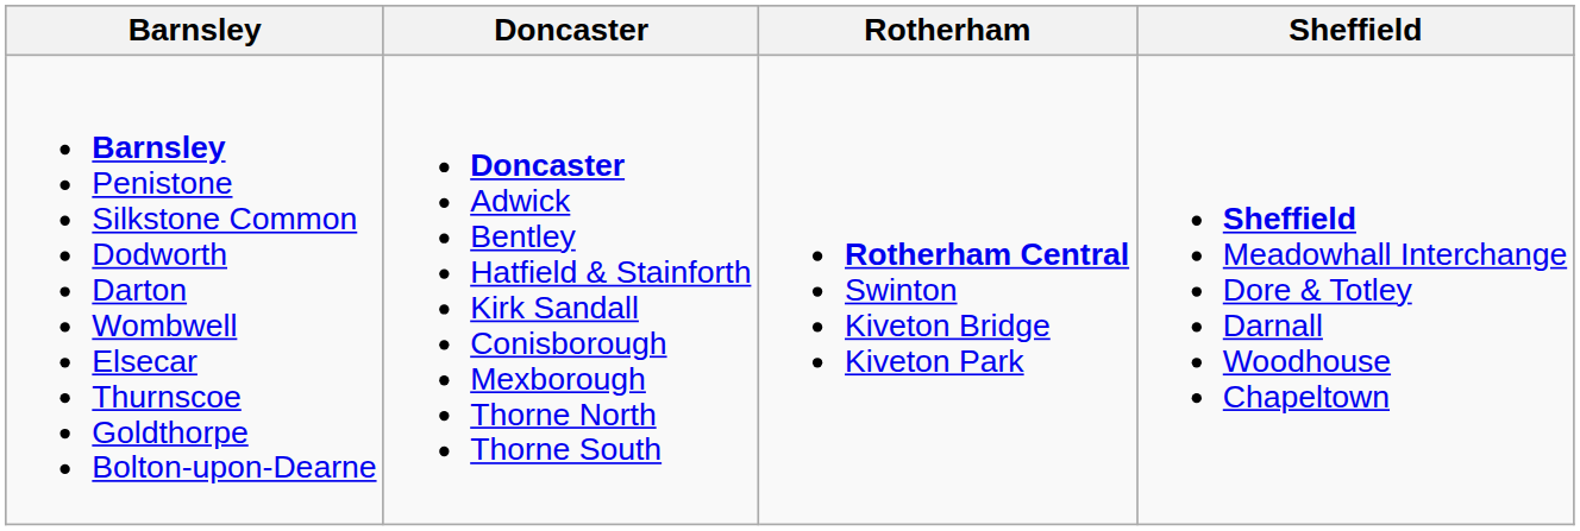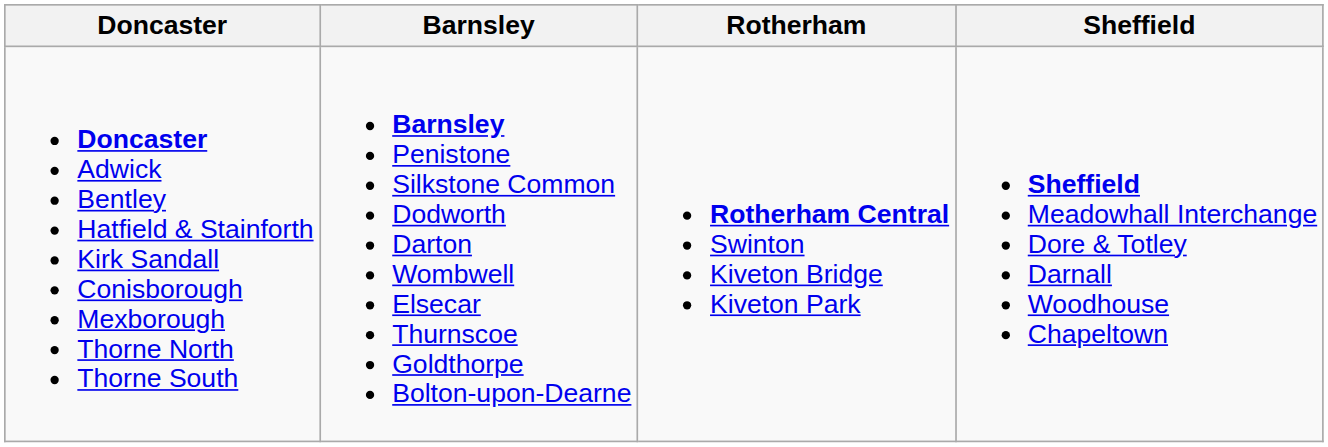columns swapped: Barnsley <-> Doncaster
